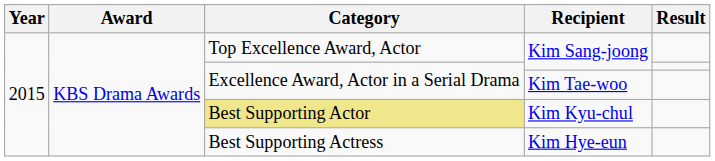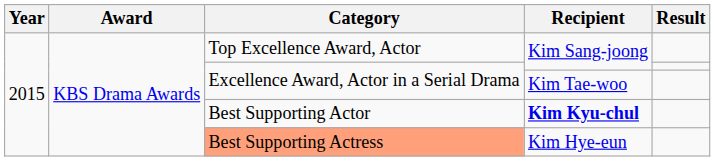Best Supporting Actor | Category: khaki background -> no background
Best Supporting Actor | Recipient: normal -> bold
Best Supporting Actress | Category: no background -> lightsalmon background
